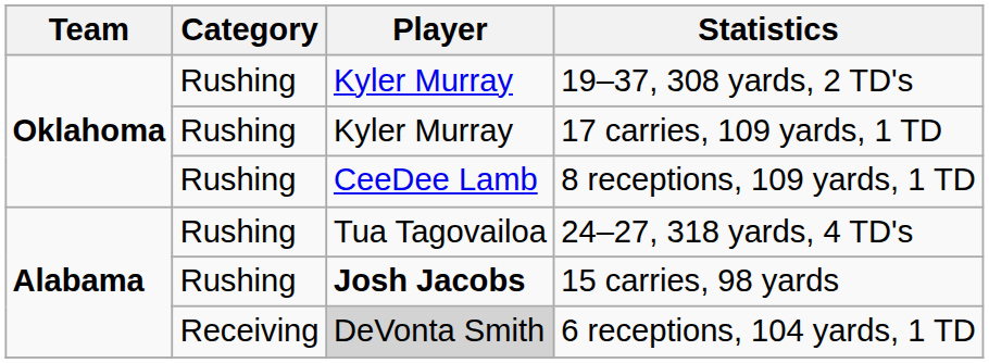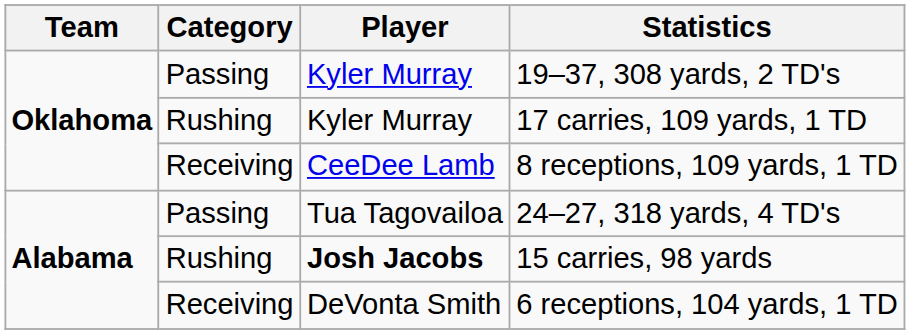19–37, 308 yards, 2 TD's | Category: Rushing -> Passing
8 receptions, 109 yards, 1 TD | Category: Rushing -> Receiving
24–27, 318 yards, 4 TD's | Category: Rushing -> Passing
6 receptions, 104 yards, 1 TD | Player: lightgrey background -> no background
